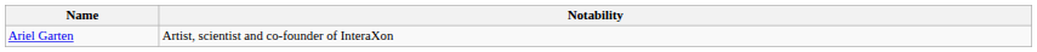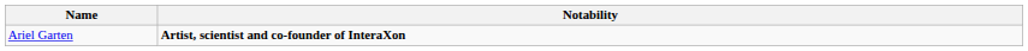Ariel Garten | Notability: normal -> bold
